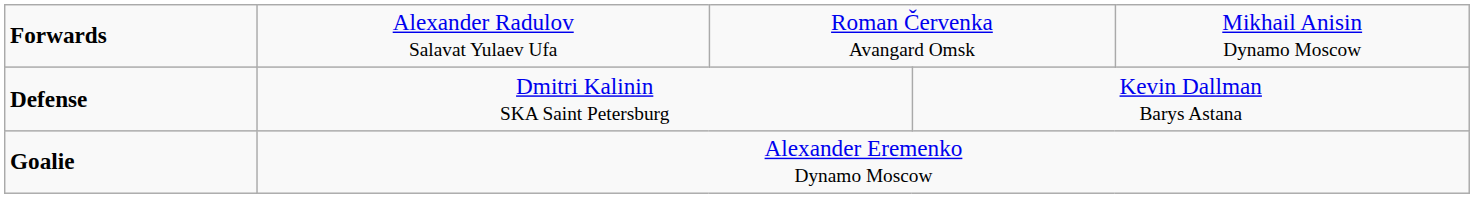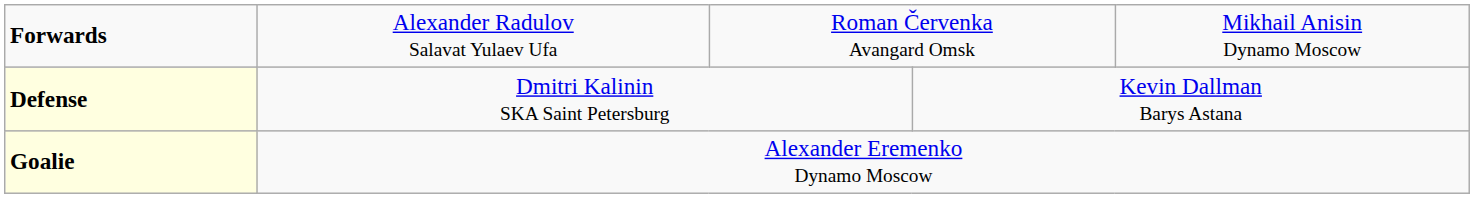Defense | column 1: no background -> lightyellow background
Goalie | column 1: no background -> lightyellow background
